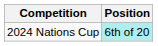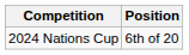2024 Nations Cup | Position: paleturquoise background -> no background
